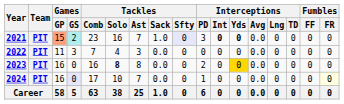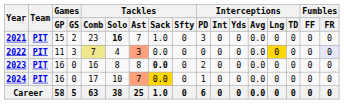2021 | Games / GP: lightsalmon background -> no background
2021 | Games / GS: paleturquoise background -> no background
2021 | Tackles / Solo: normal -> bold
2021 | Tackles / Sfty: lavender background -> no background
2021 | Interceptions / Int: bold -> normal
2021 | Interceptions / Yds: bold -> normal
2022 | Tackles / Comb: no background -> khaki background
2022 | Tackles / Ast: no background -> lightsalmon background
2022 | Interceptions / Lng: no background -> gold background
2022 | Fumbles / FR: no background -> lavender background
2023 | Tackles / Solo: bold -> normal
2023 | Tackles / Sack: normal -> bold
2023 | Interceptions / Yds: gold background -> no background
2024 | Games / GS: lavender background -> no background
2024 | Tackles / Ast: no background -> lightsalmon background
2024 | Tackles / Sack: no background -> gold background
2024 | Fumbles / FR: lightyellow background -> no background
